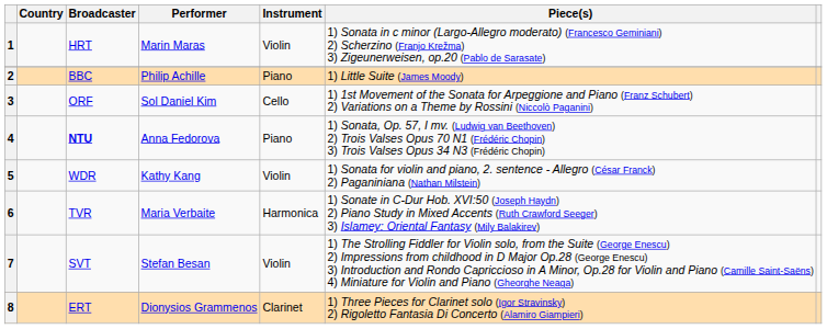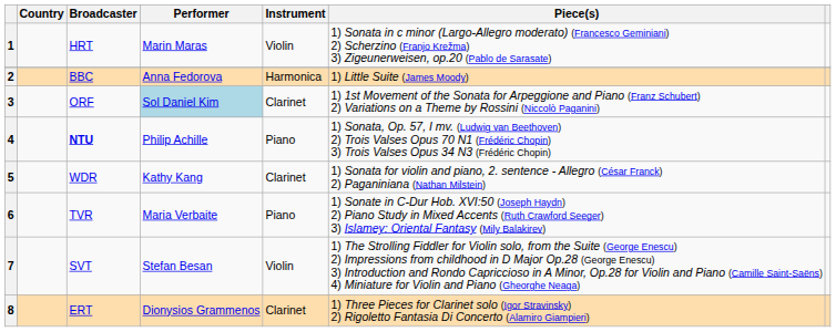2 | Performer: Philip Achille -> Anna Fedorova
2 | Instrument: Piano -> Harmonica
3 | Performer: no background -> lightblue background
3 | Instrument: Cello -> Clarinet
4 | Performer: Anna Fedorova -> Philip Achille
5 | Instrument: Violin -> Clarinet
6 | Instrument: Harmonica -> Piano
